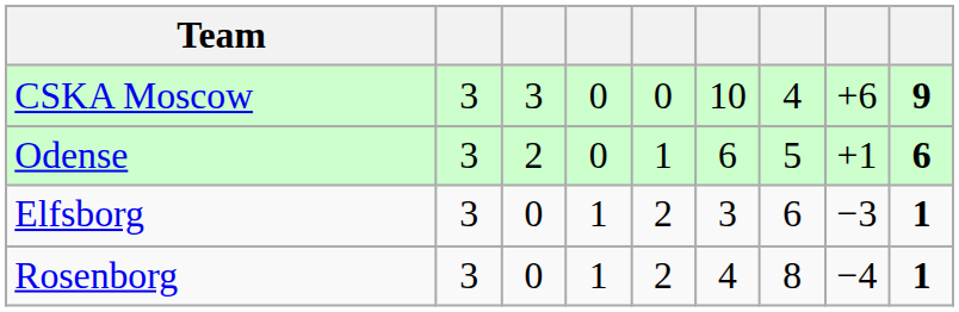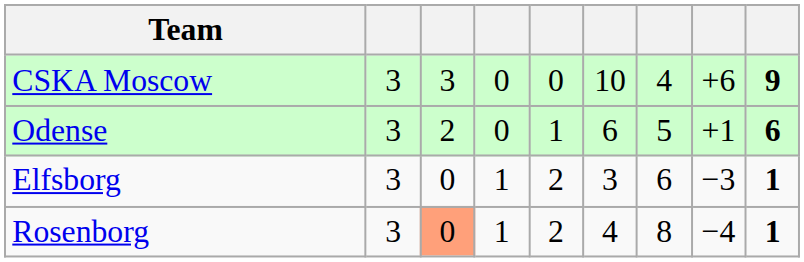Rosenborg | column 3: no background -> lightsalmon background
